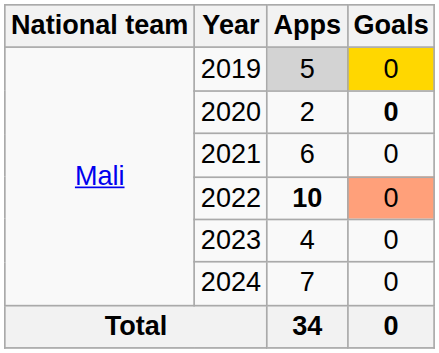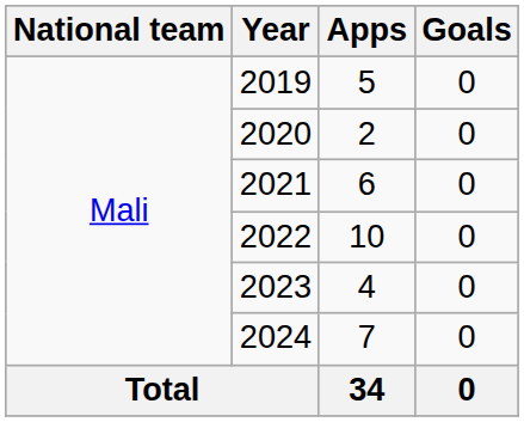2019 | Apps: lightgrey background -> no background
2019 | Goals: gold background -> no background
2020 | Goals: bold -> normal
2022 | Apps: bold -> normal
2022 | Goals: lightsalmon background -> no background
